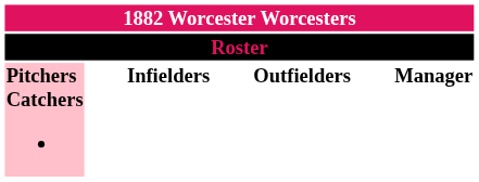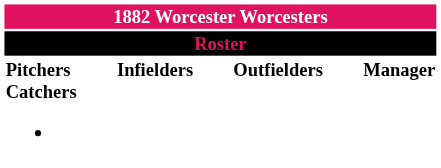Pitchers Catchers | column 1: pink background -> no background
